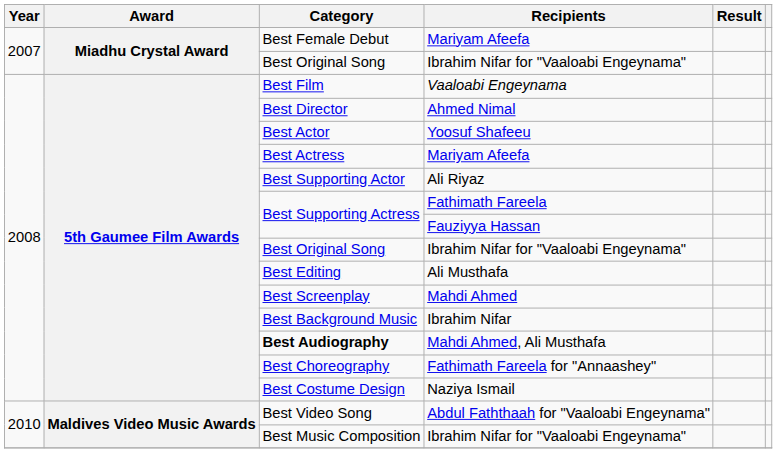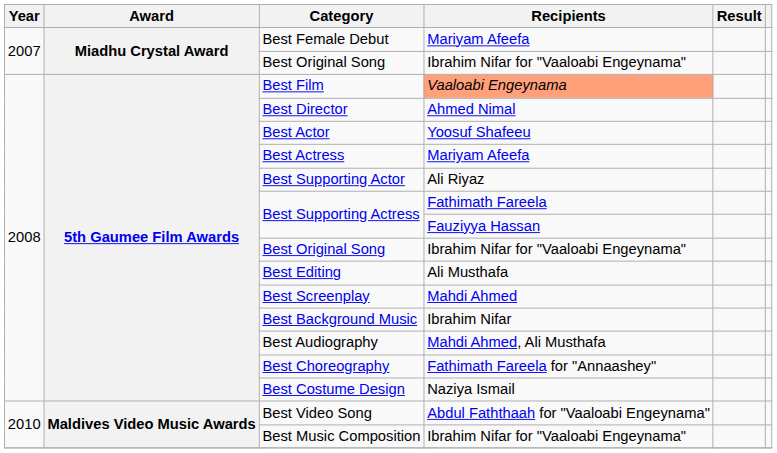Best Film | Recipients: no background -> lightsalmon background
Best Audiography | Category: bold -> normal
